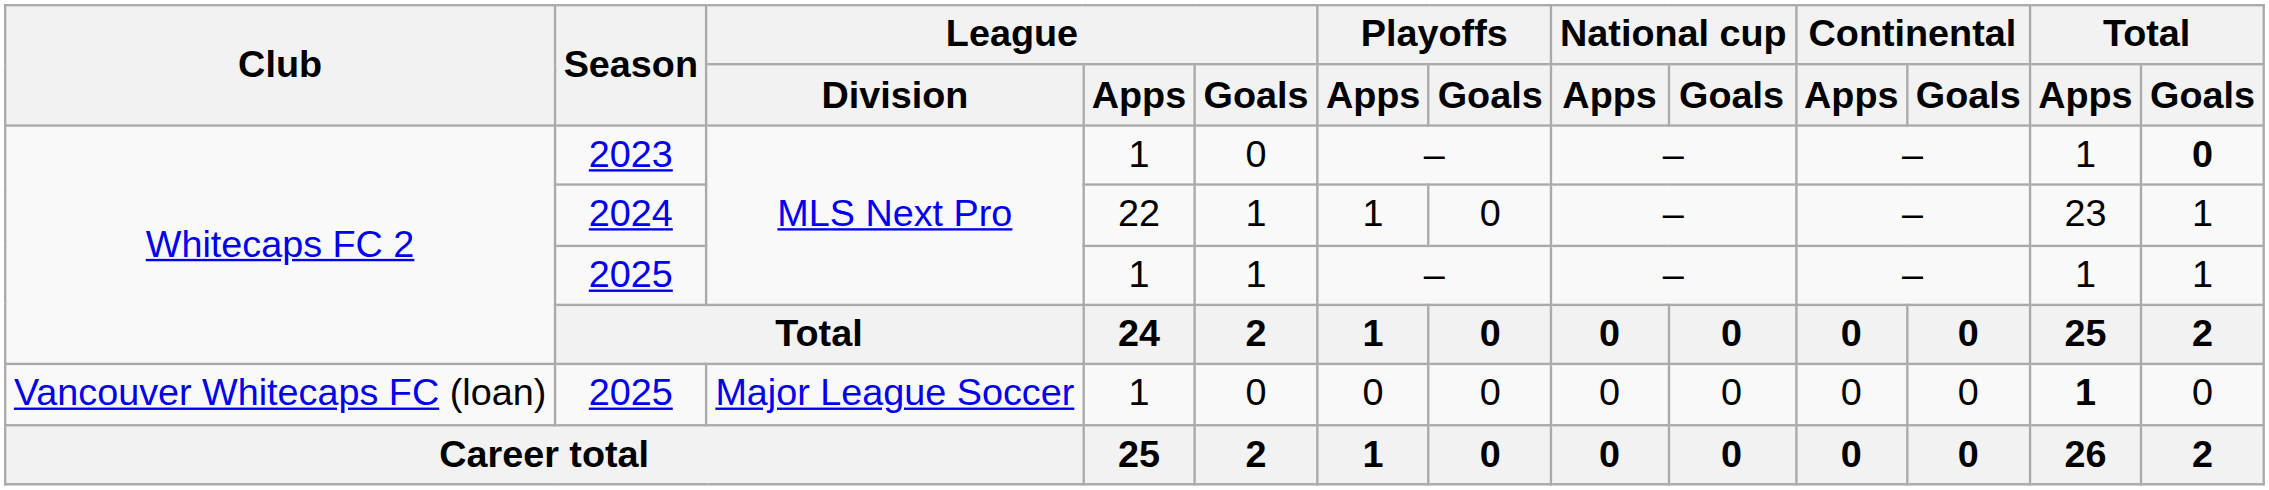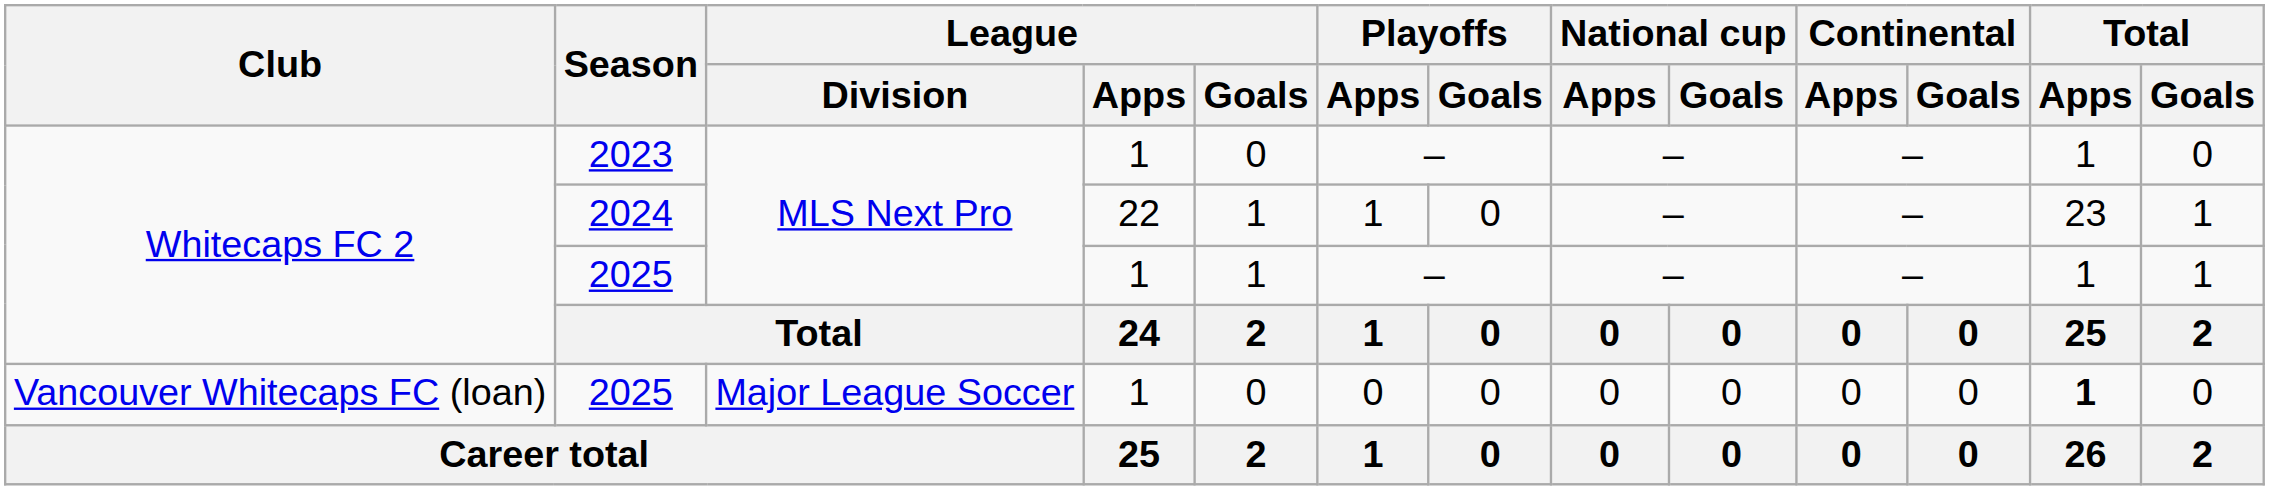2023 | Total / Goals: bold -> normal
